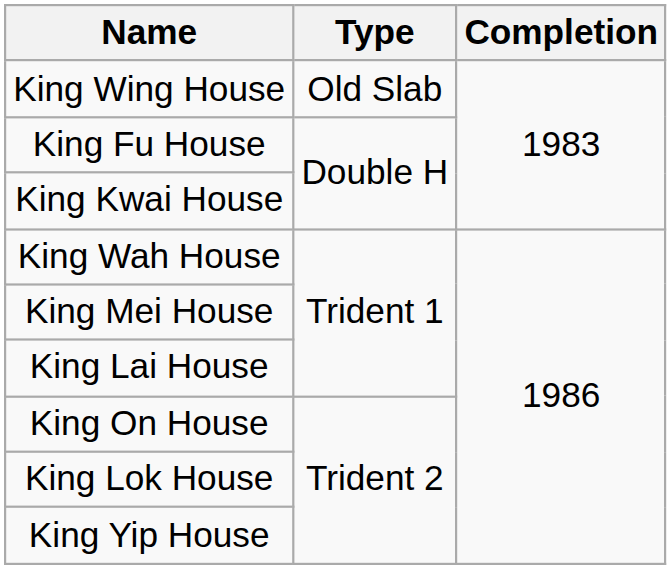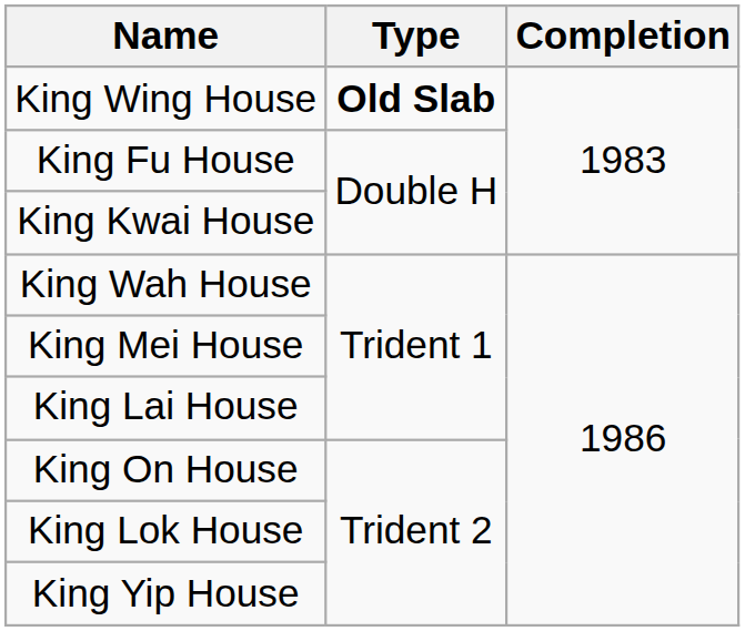King Wing House | Type: normal -> bold
